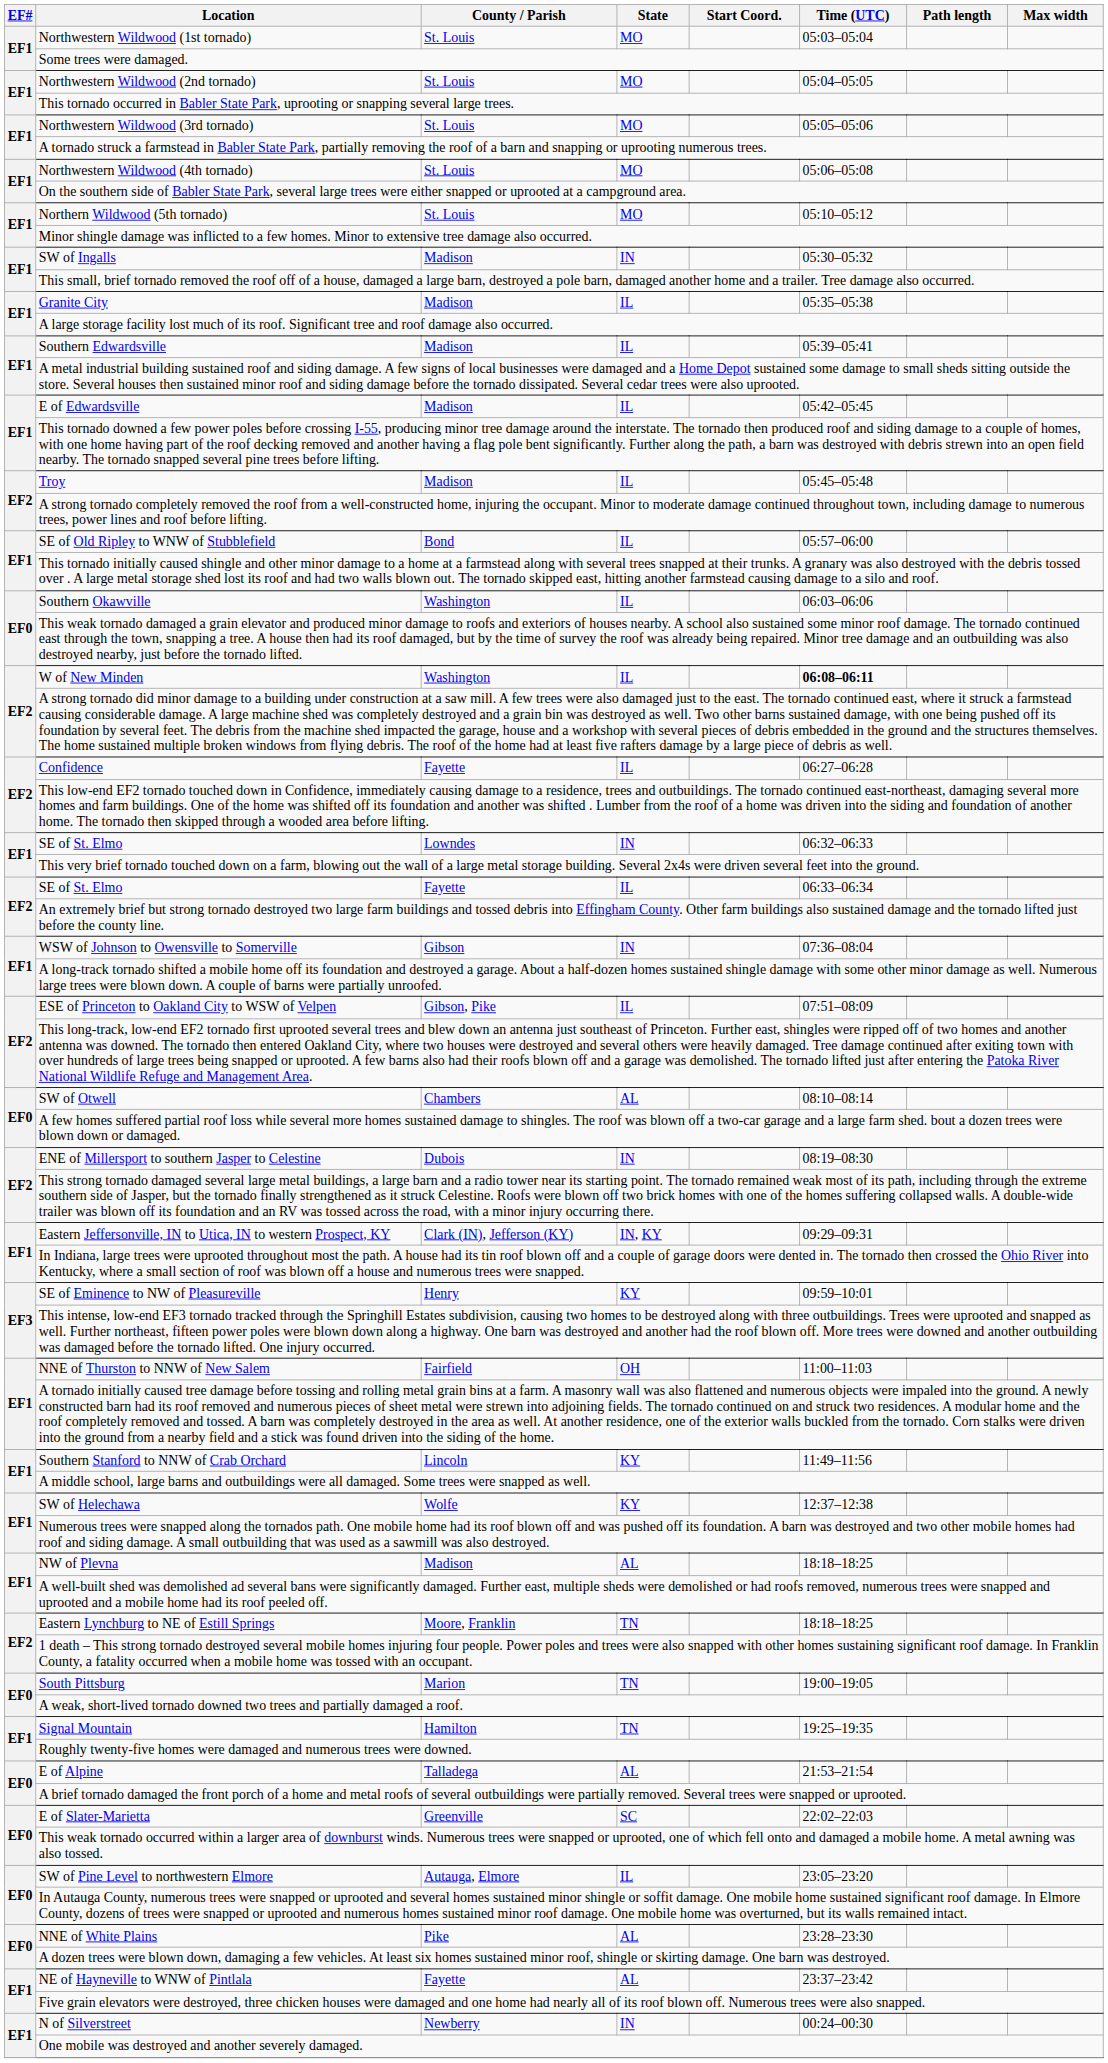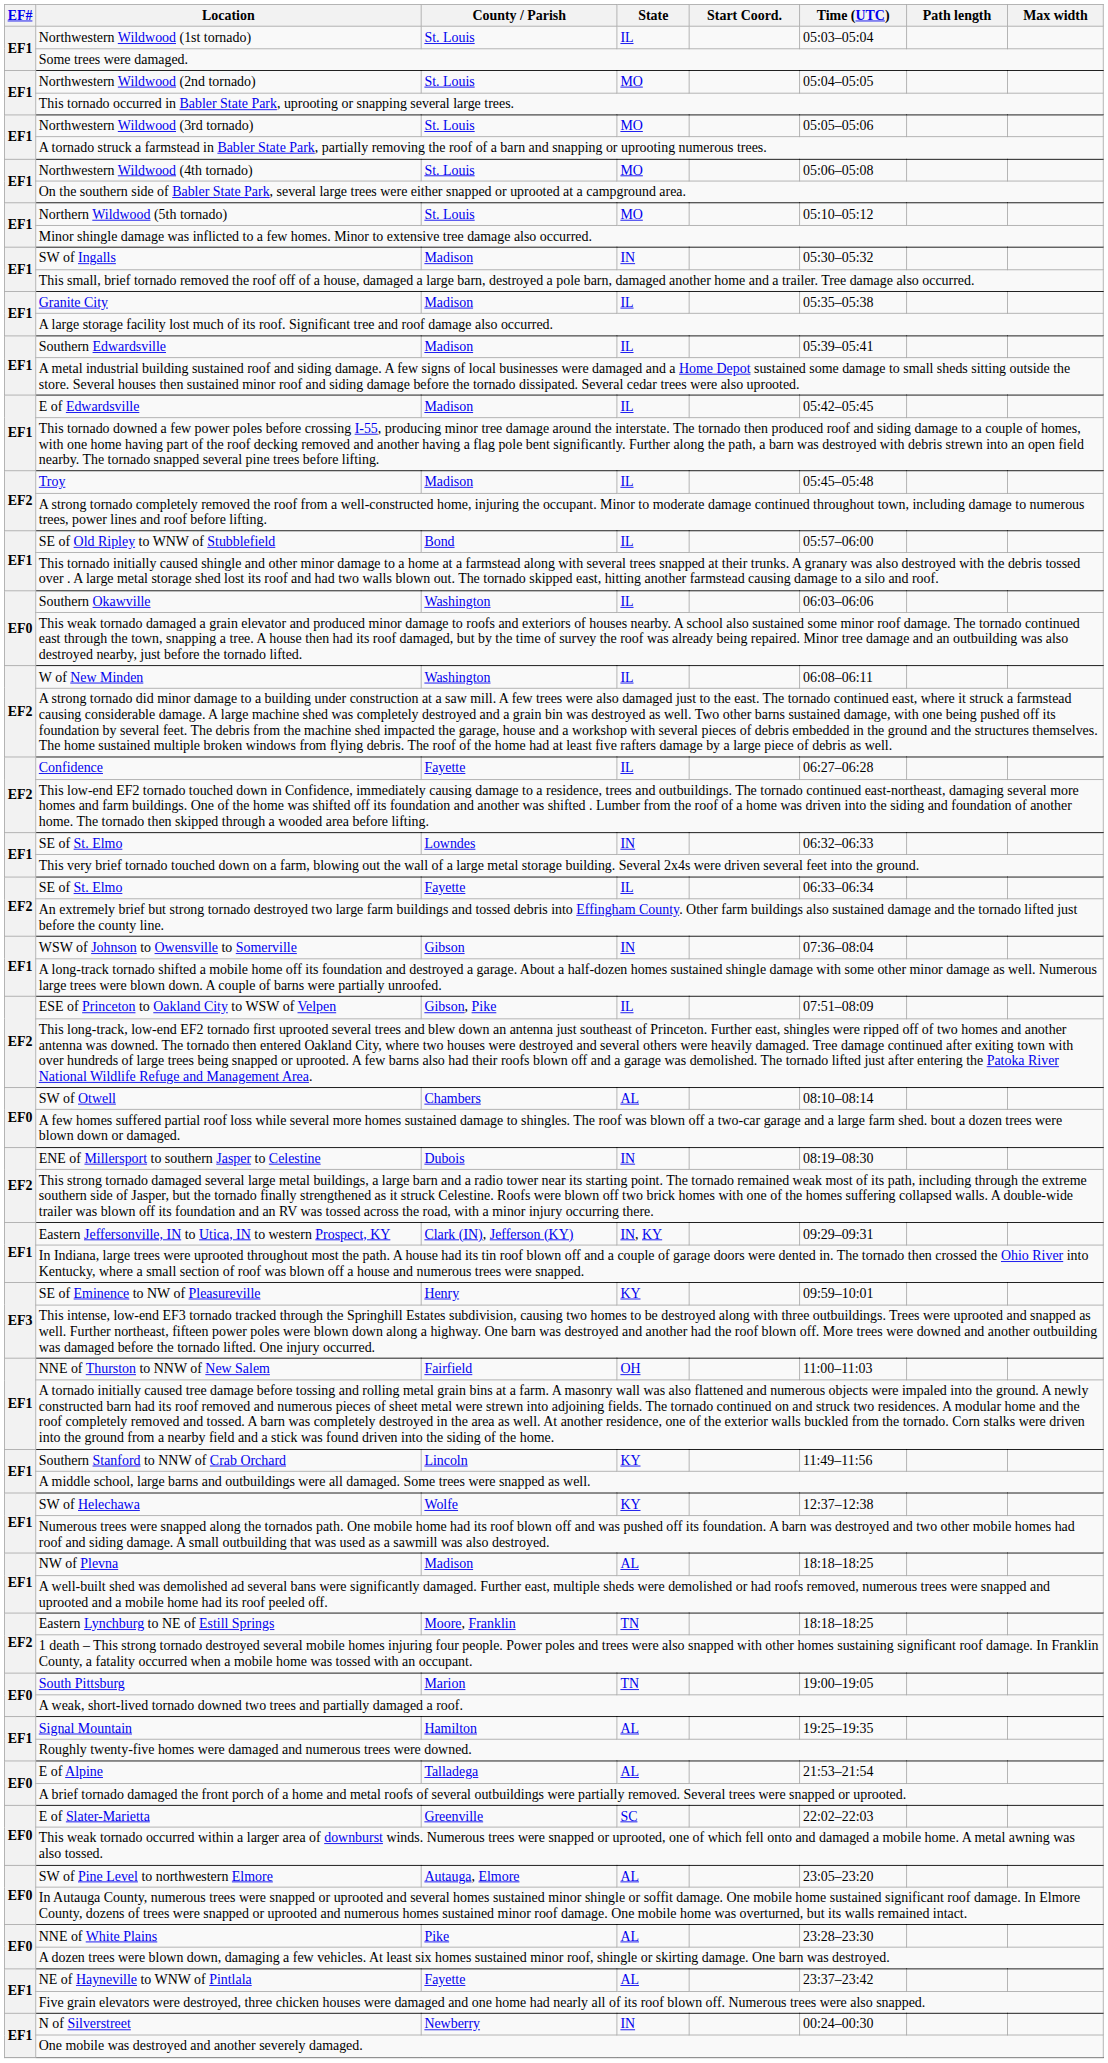Northwestern Wildwood (1st tornado) | State: MO -> IL
W of New Minden | Time (UTC): bold -> normal
Signal Mountain | State: TN -> AL
SW of Pine Level to northwestern Elmore | State: IL -> AL
